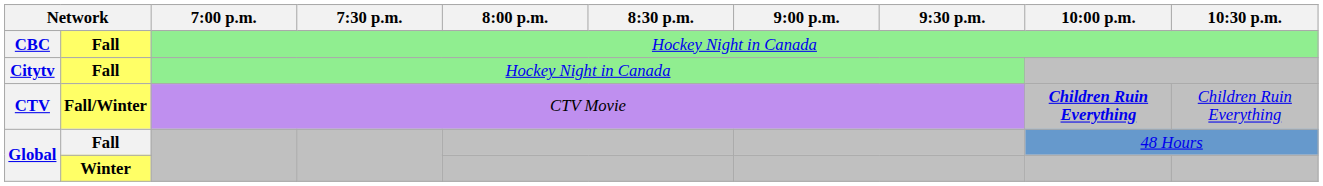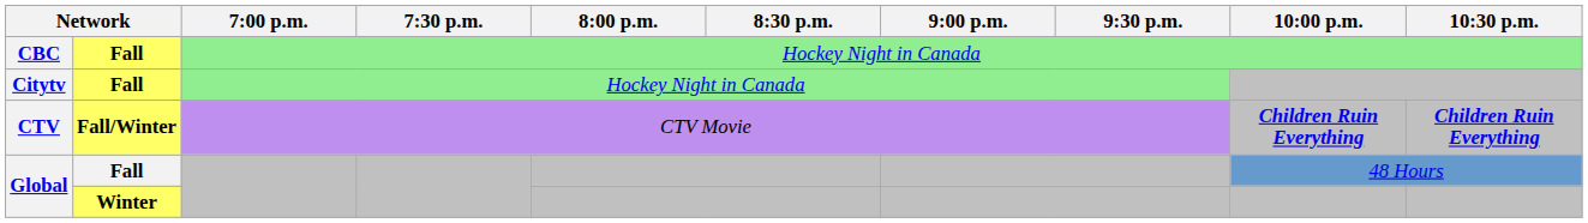CTV | 10:30 p.m.: normal -> bold
